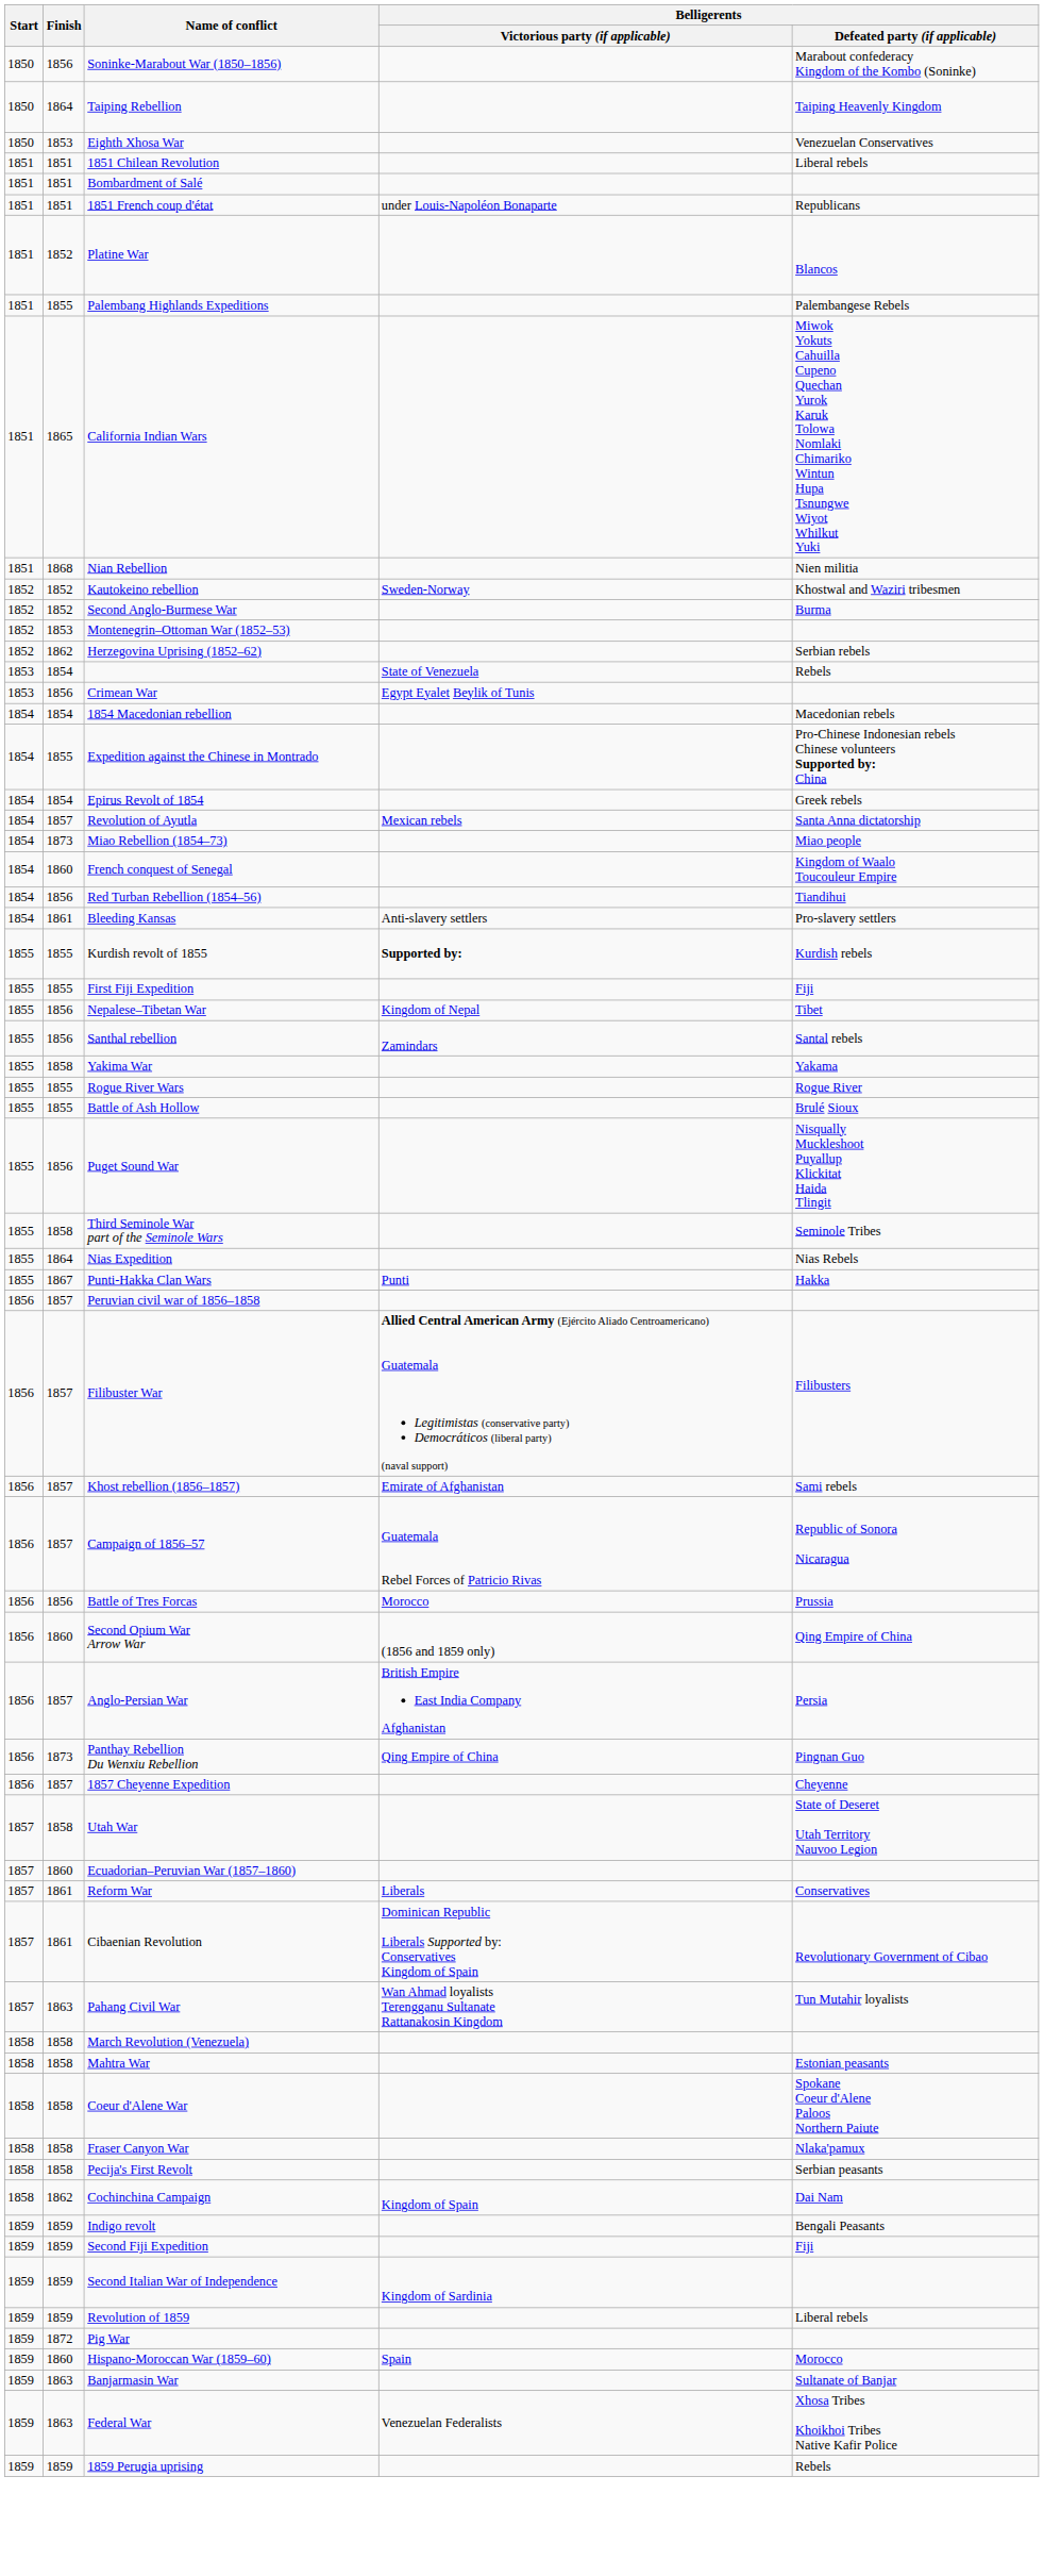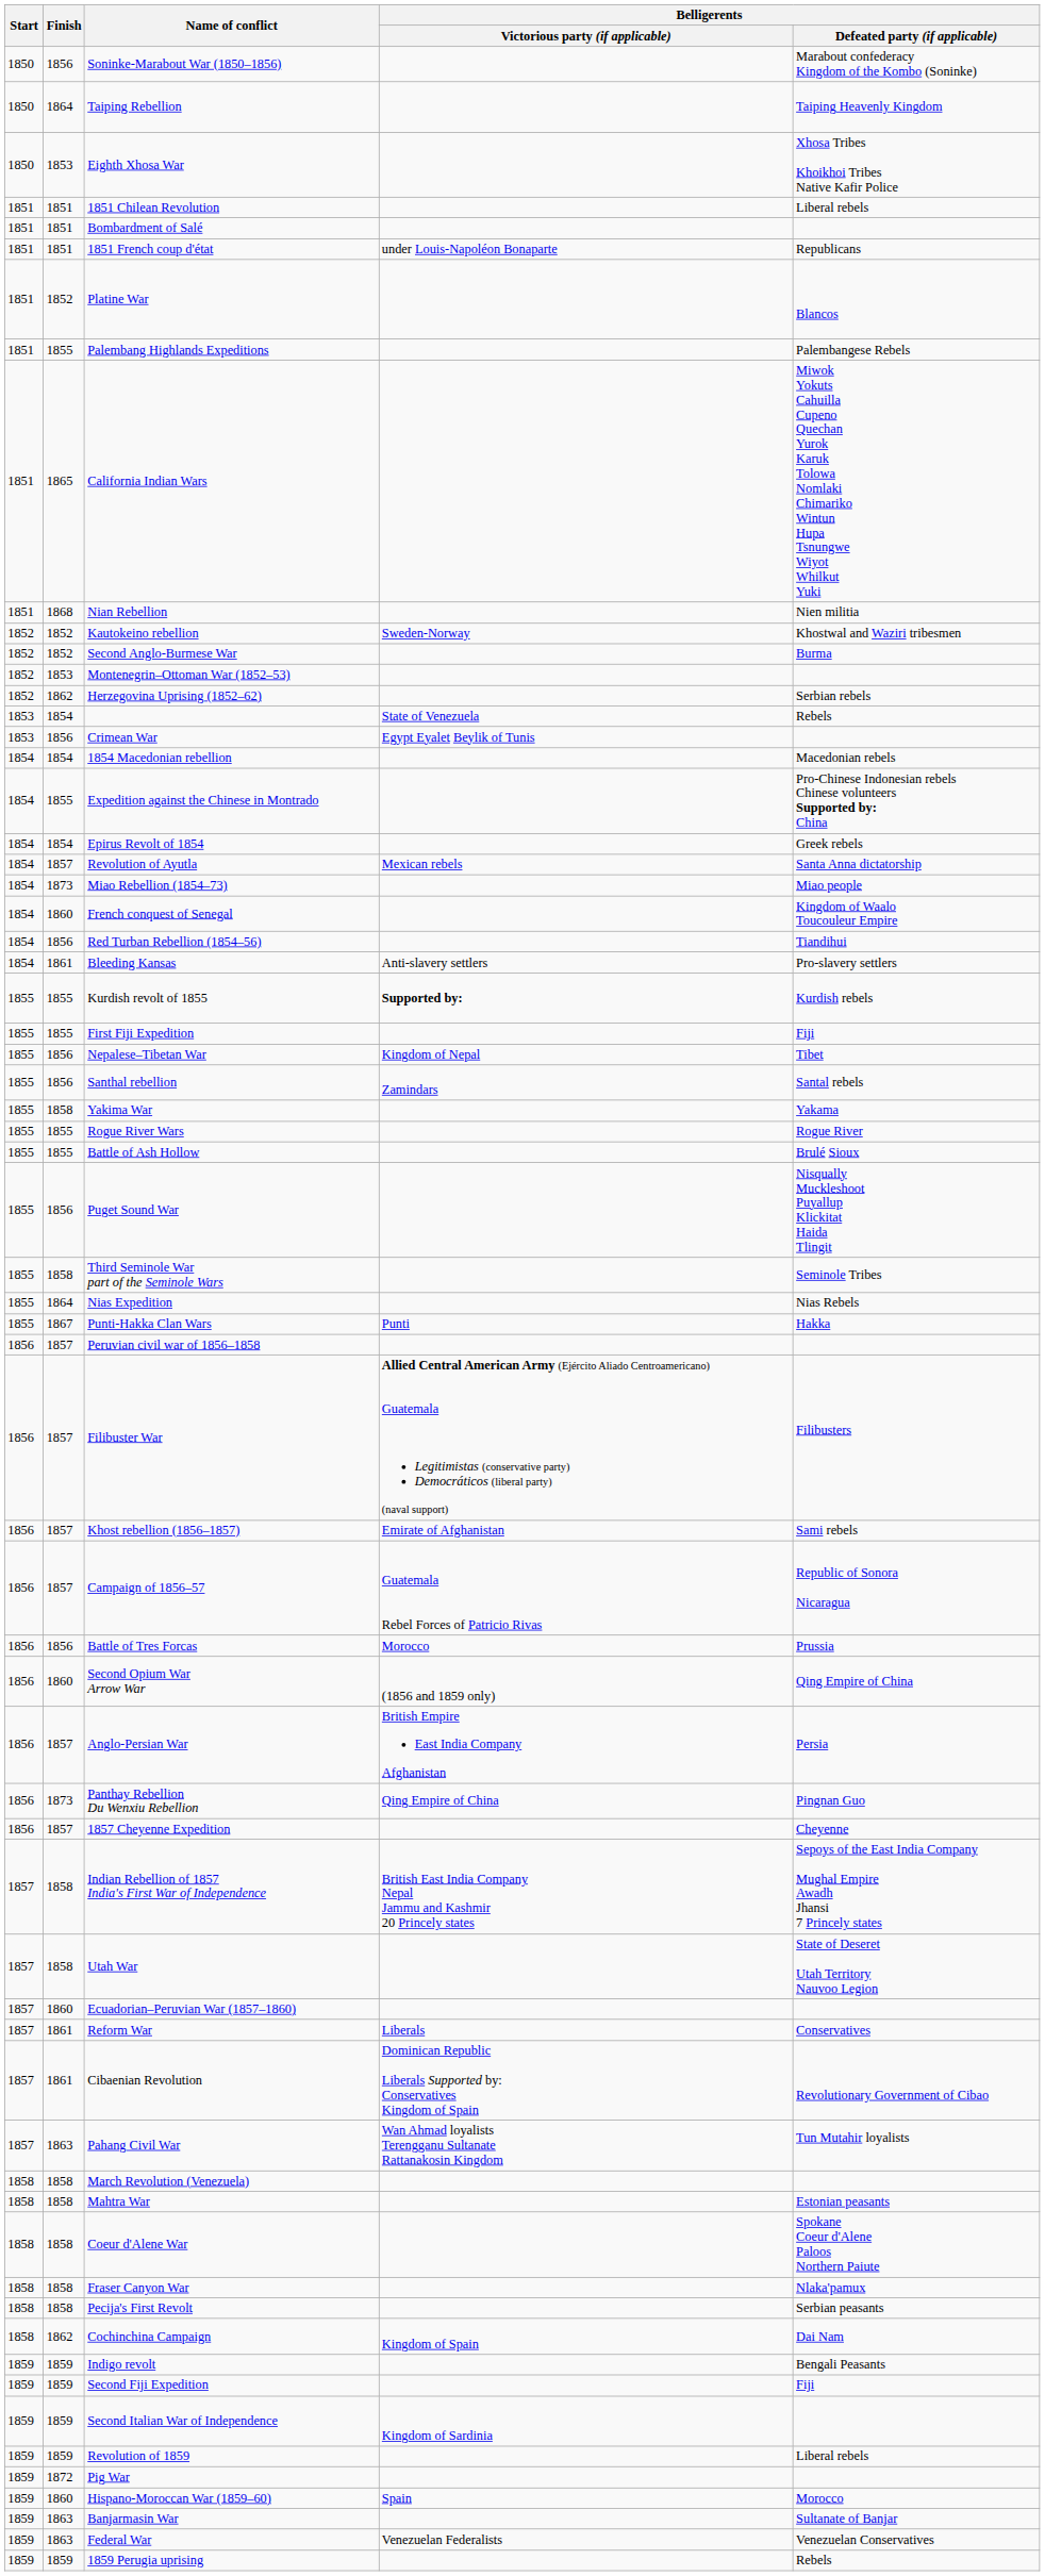Eighth Xhosa War | Belligerents / Defeated party (if applicable): Venezuelan Conservatives -> Xhosa Tribes Khoikhoi Tribes Native Kafir Police
+ row: 1857 | 1858 | Indian Rebellion of 1857 India's First War of Independence | British East India Company Nepal Jammu and Kashmir 20 Princely states | Sepoys of the East India Company Mughal Empire Awadh Jhansi 7 Princely states
Federal War | Belligerents / Defeated party (if applicable): Xhosa Tribes Khoikhoi Tribes Native Kafir Police -> Venezuelan Conservatives
